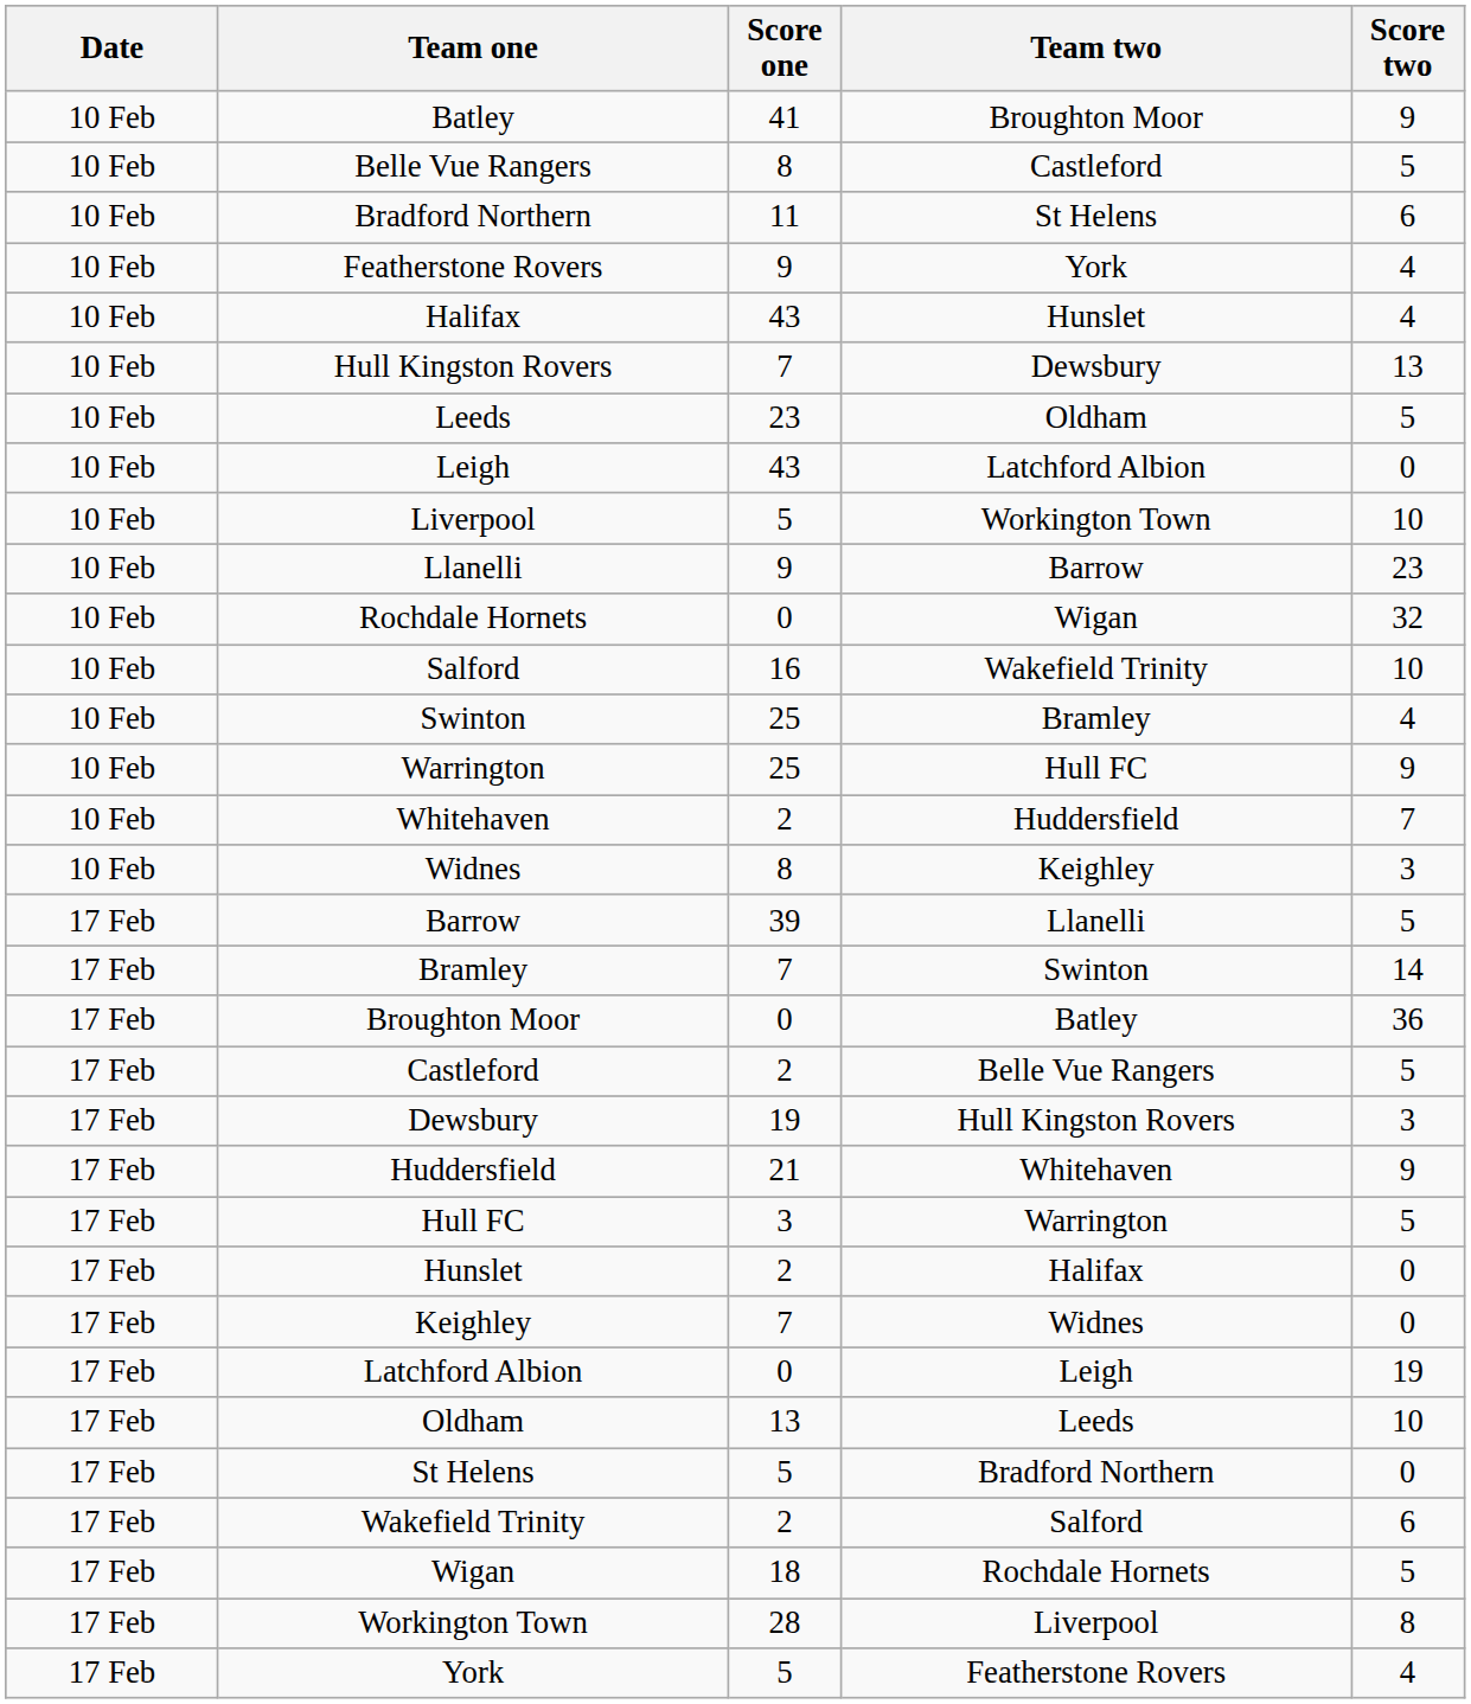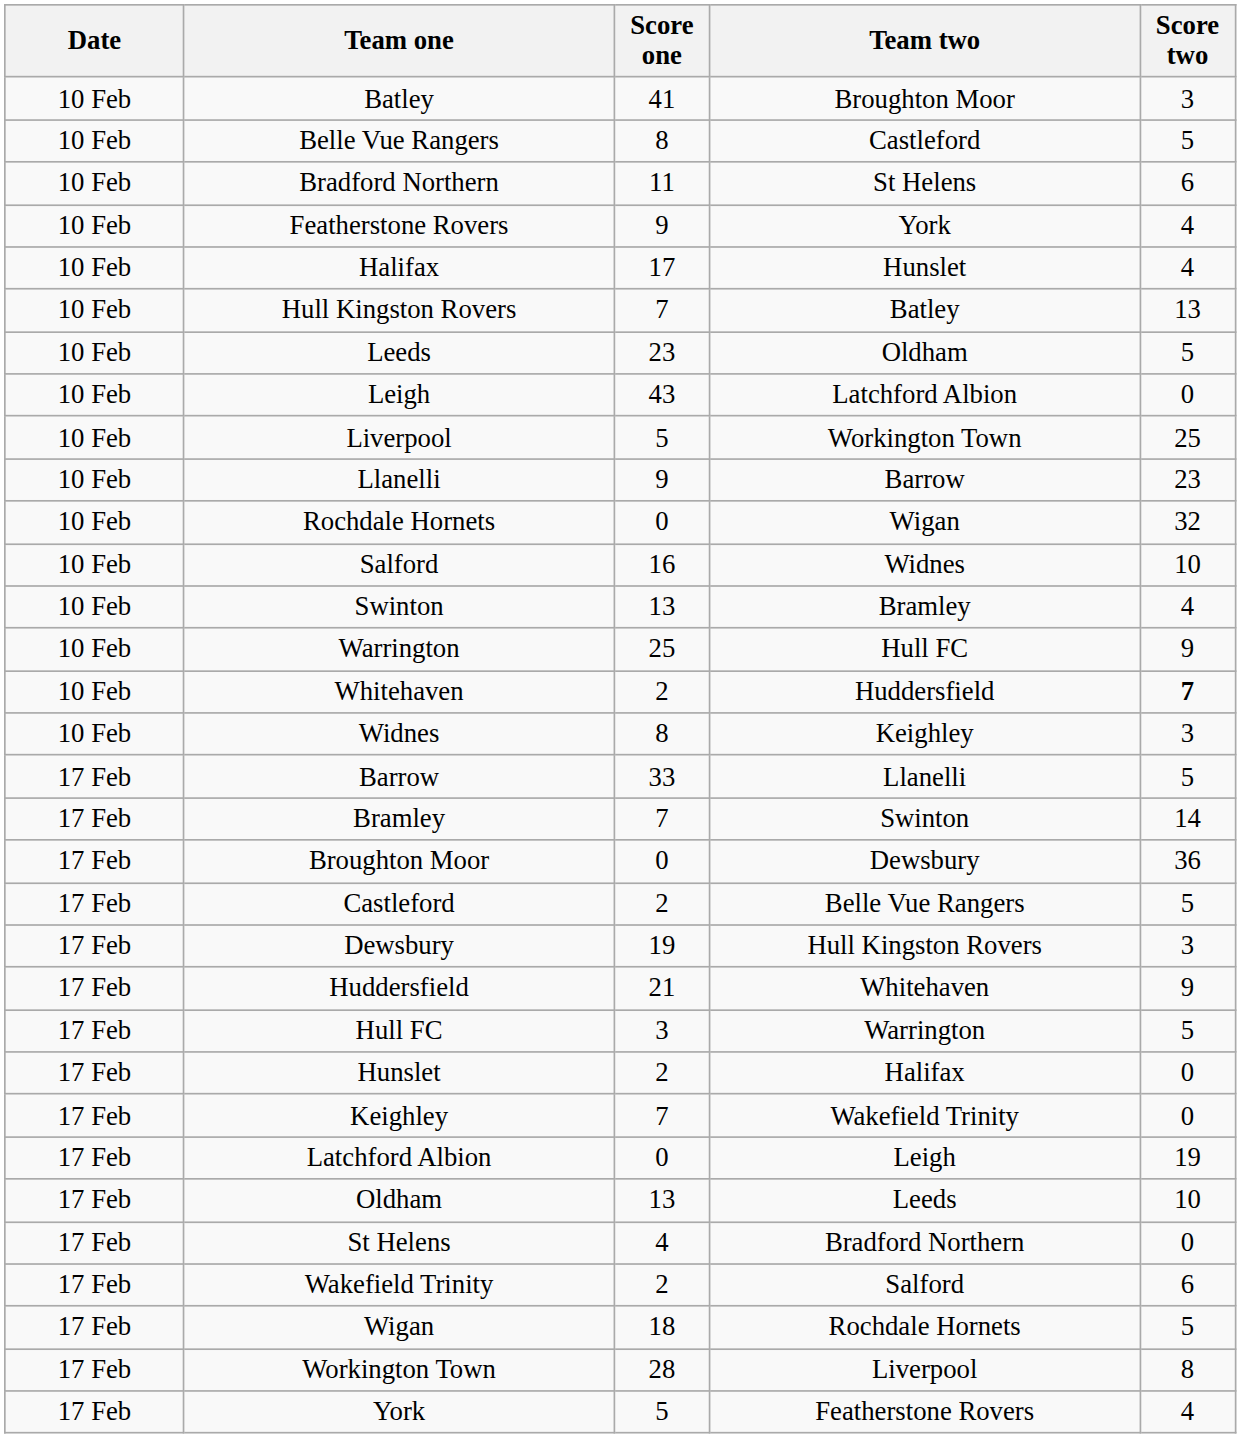row 2 | Score two: 9 -> 3
row 6 | Score one: 43 -> 17
row 7 | Team two: Dewsbury -> Batley
row 10 | Score two: 10 -> 25
row 13 | Team two: Wakefield Trinity -> Widnes
row 14 | Score one: 25 -> 13
row 16 | Score two: normal -> bold
row 18 | Score one: 39 -> 33
row 20 | Team two: Batley -> Dewsbury
row 26 | Team two: Widnes -> Wakefield Trinity
row 29 | Score one: 5 -> 4
